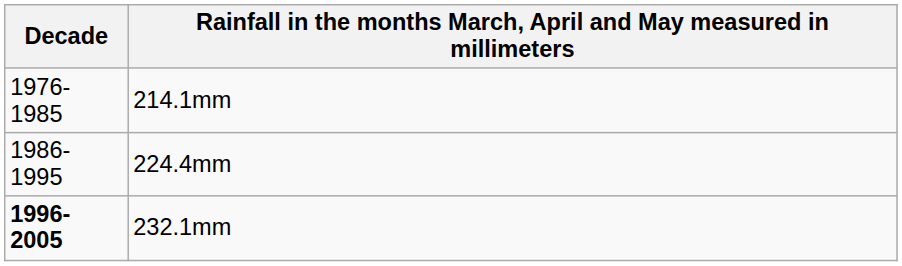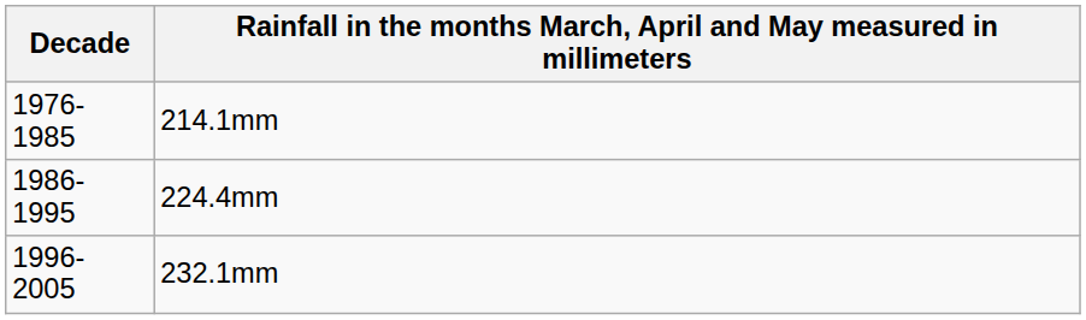232.1mm | Decade: bold -> normal
